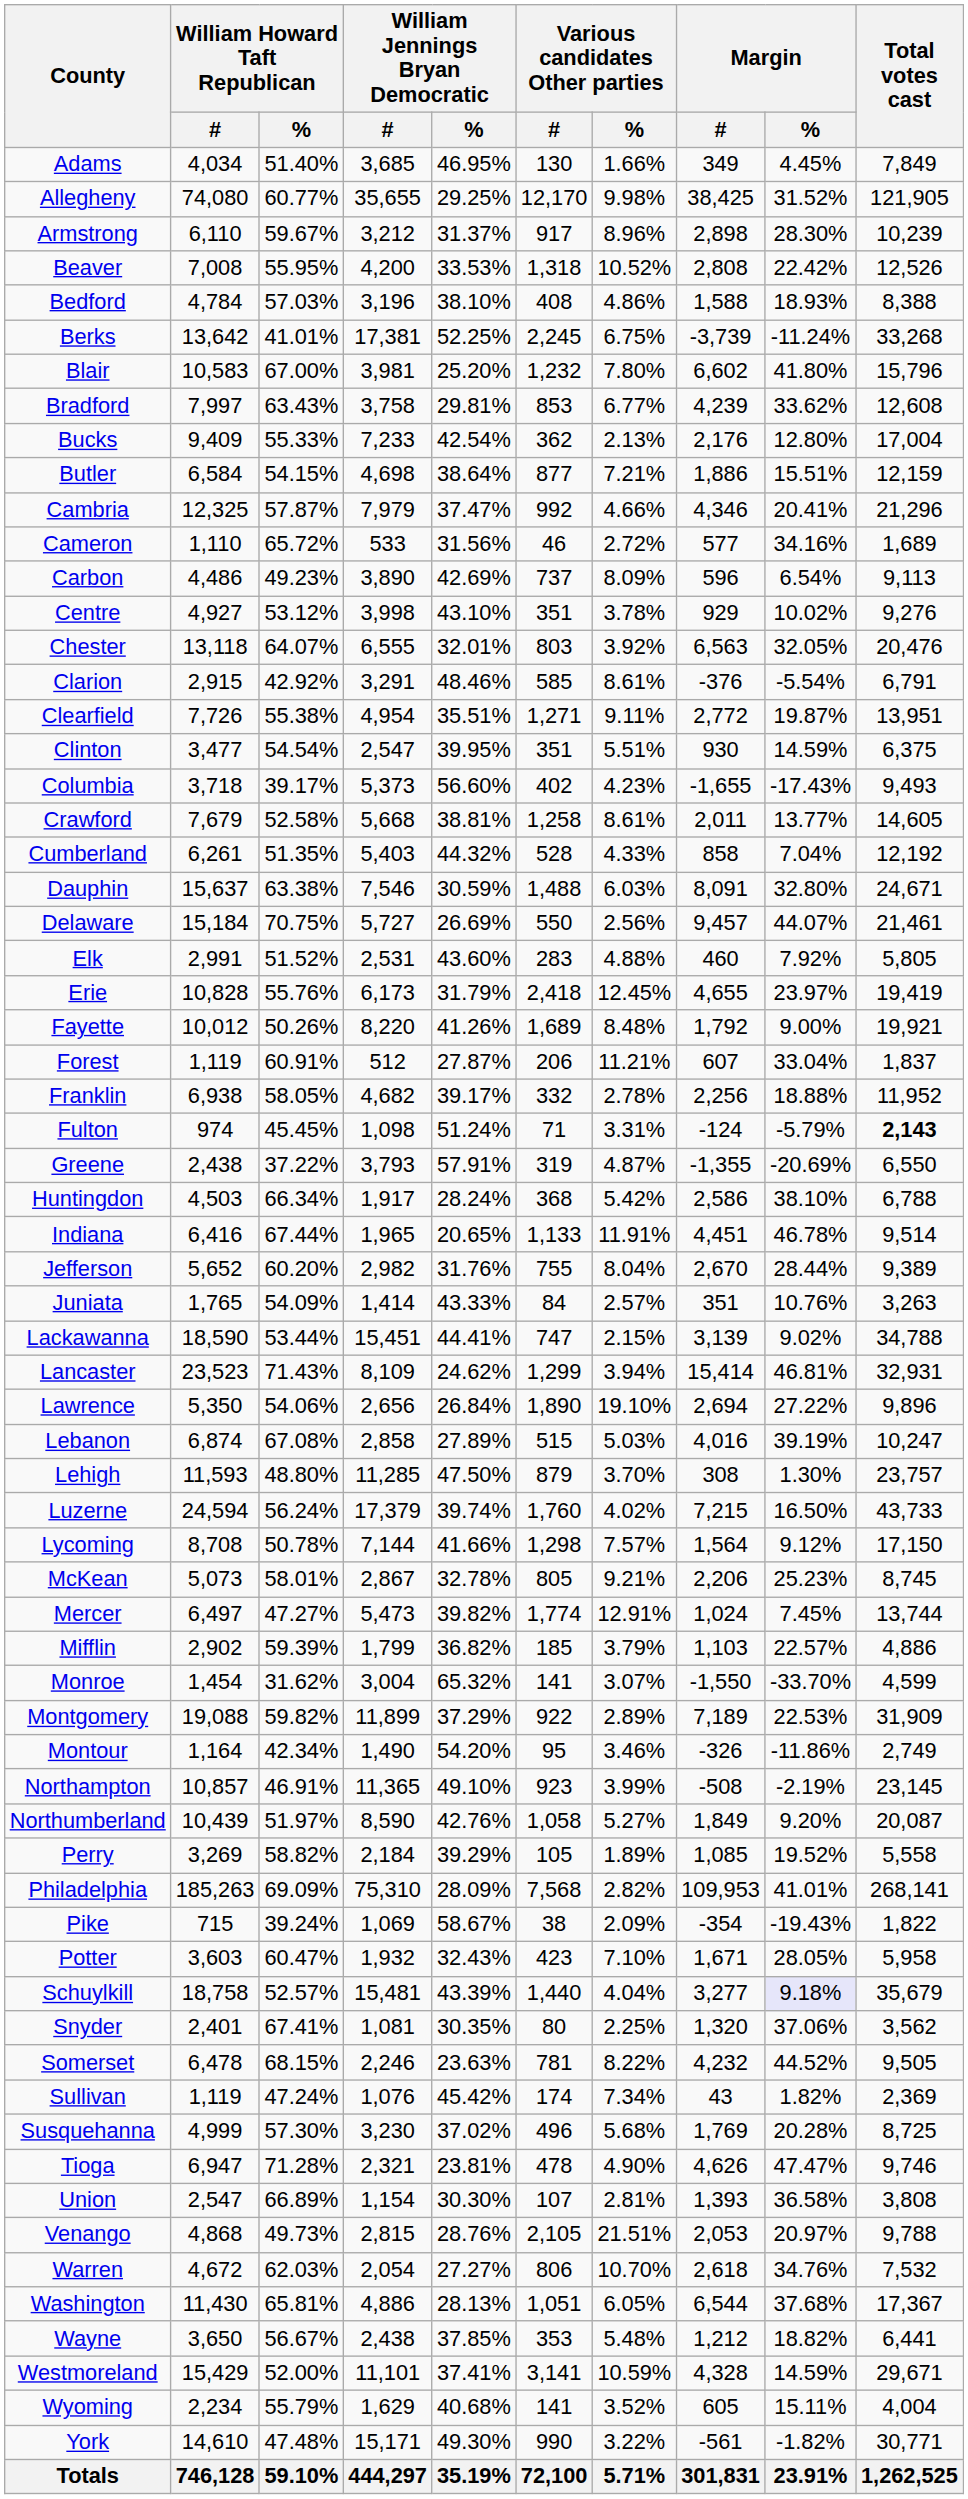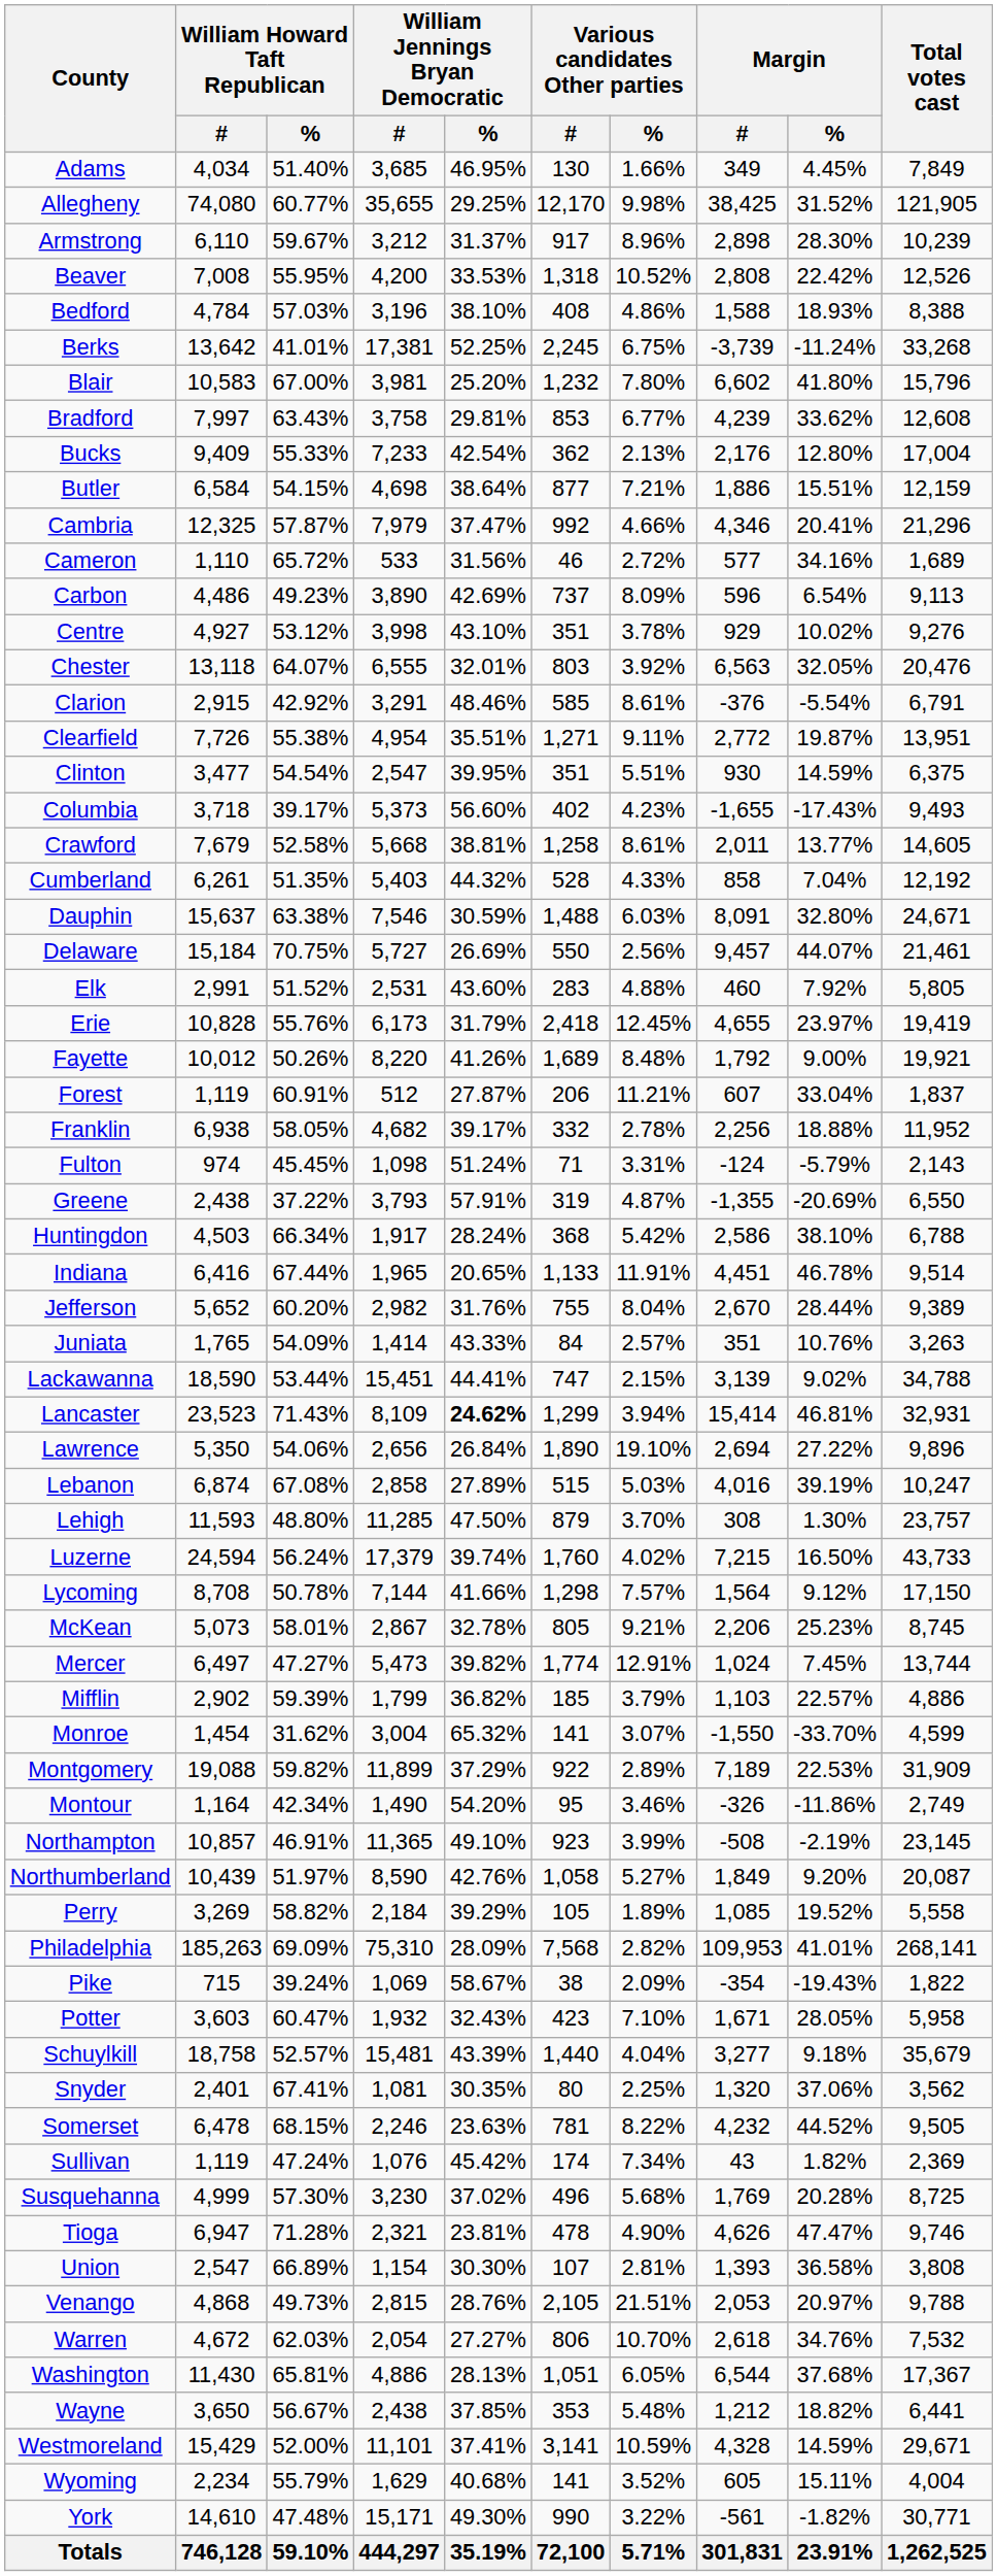Fulton | Total votes cast: bold -> normal
Lancaster | William Jennings Bryan Democratic / %: normal -> bold
Schuylkill | Margin / %: lavender background -> no background
